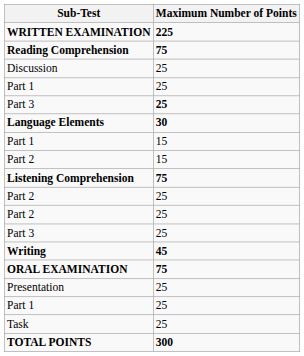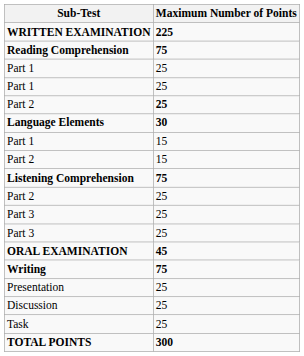row 4 | Sub-Test: Discussion -> Part 1
row 6 | Sub-Test: Part 3 -> Part 2
row 12 | Sub-Test: Part 2 -> Part 3
row 14 | Sub-Test: Writing -> ORAL EXAMINATION
row 15 | Sub-Test: ORAL EXAMINATION -> Writing
row 17 | Sub-Test: Part 1 -> Discussion
